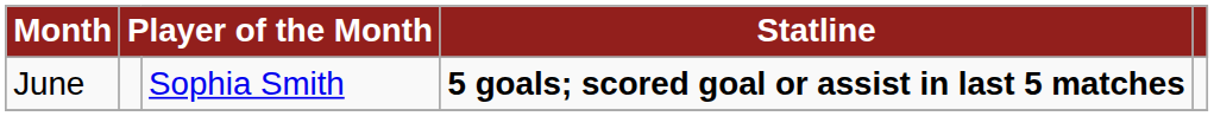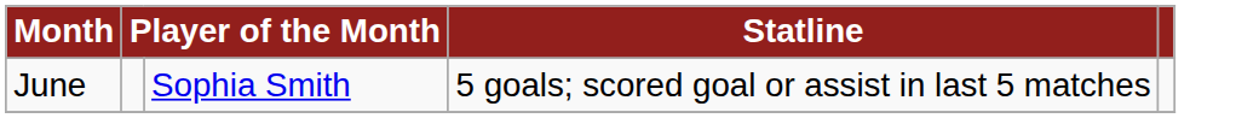June | Statline: bold -> normal
